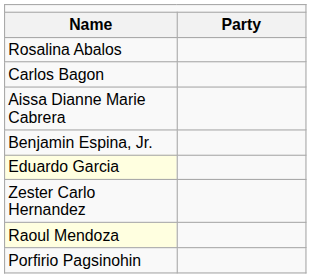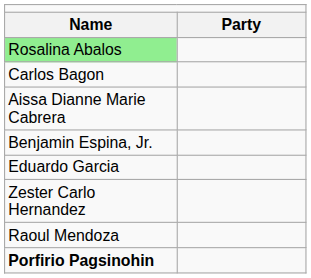Rosalina Abalos | column 1: no background -> lightgreen background
Eduardo Garcia | column 1: lightyellow background -> no background
Raoul Mendoza | column 1: lightyellow background -> no background
Porfirio Pagsinohin | column 1: normal -> bold
